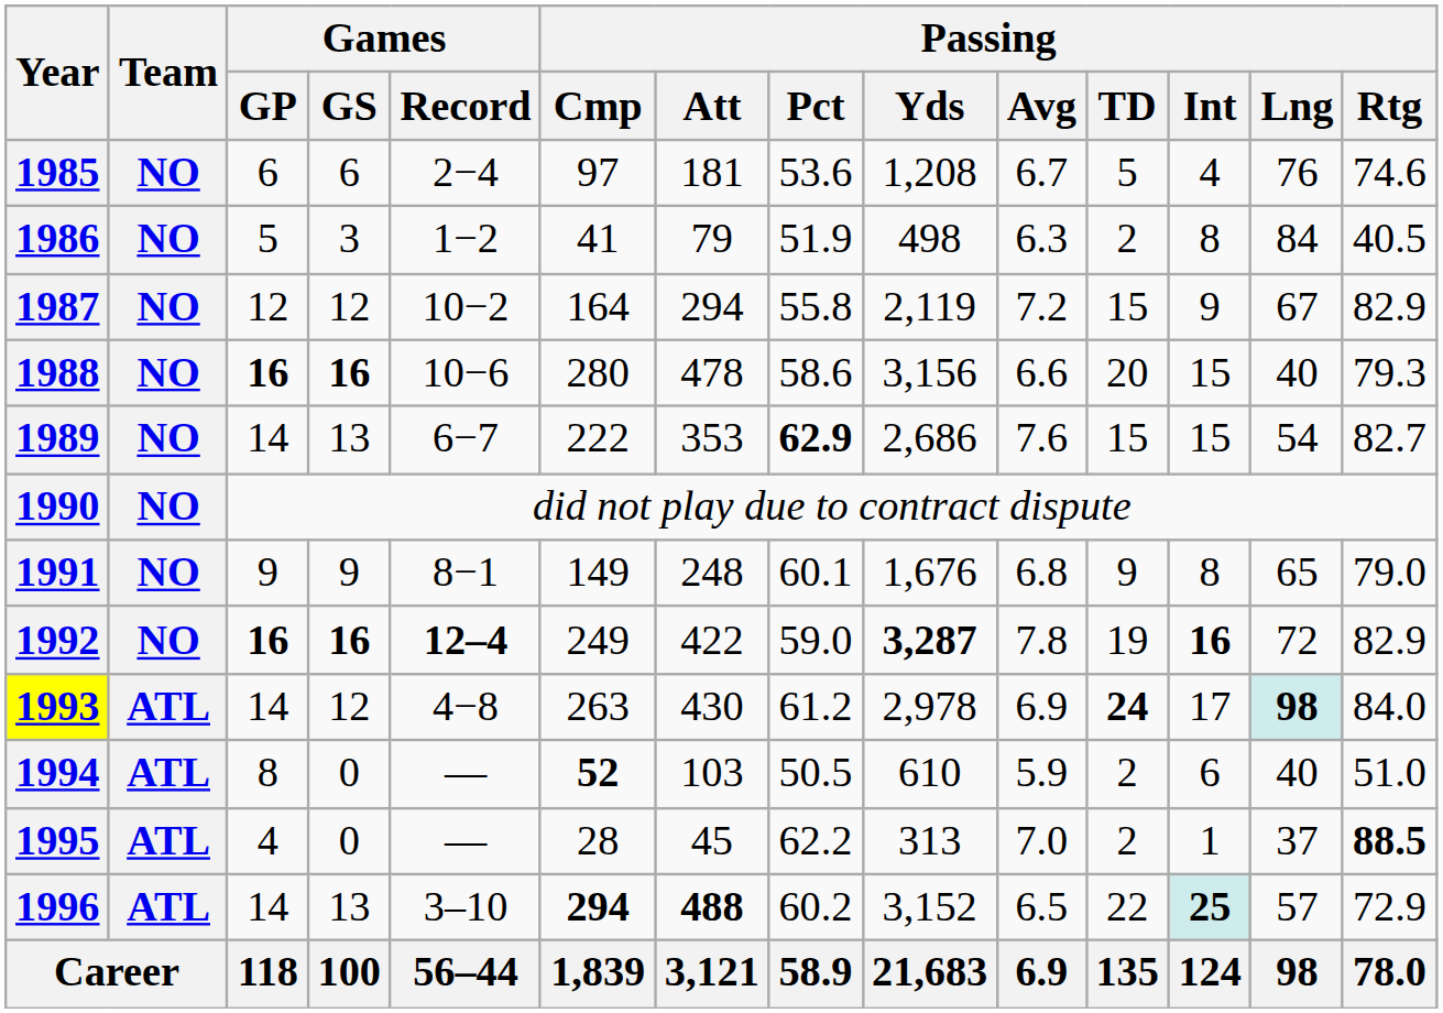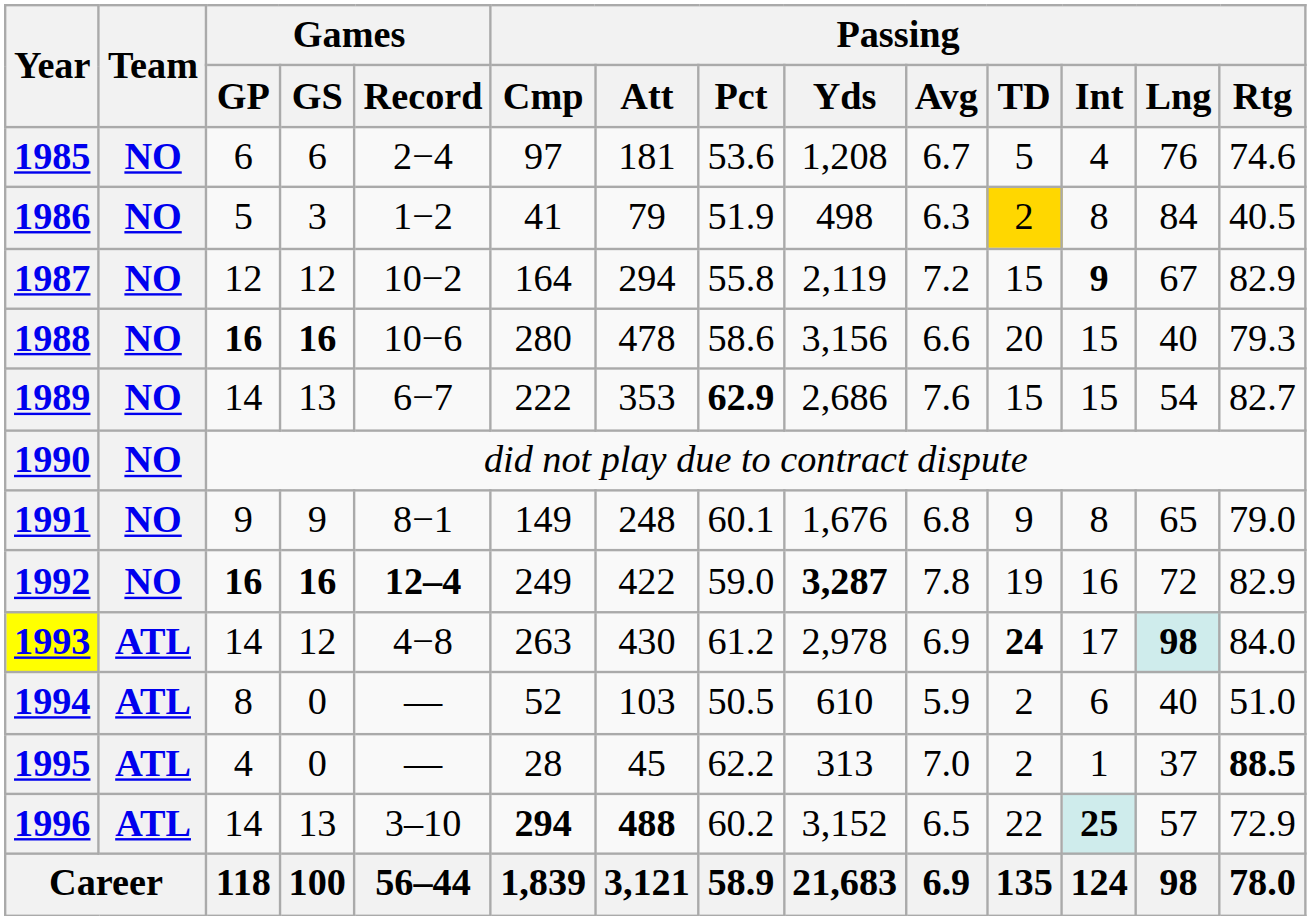1986 | Passing / TD: no background -> gold background
1987 | Passing / Int: normal -> bold
1992 | Passing / Int: bold -> normal
1994 | Passing / Cmp: bold -> normal
